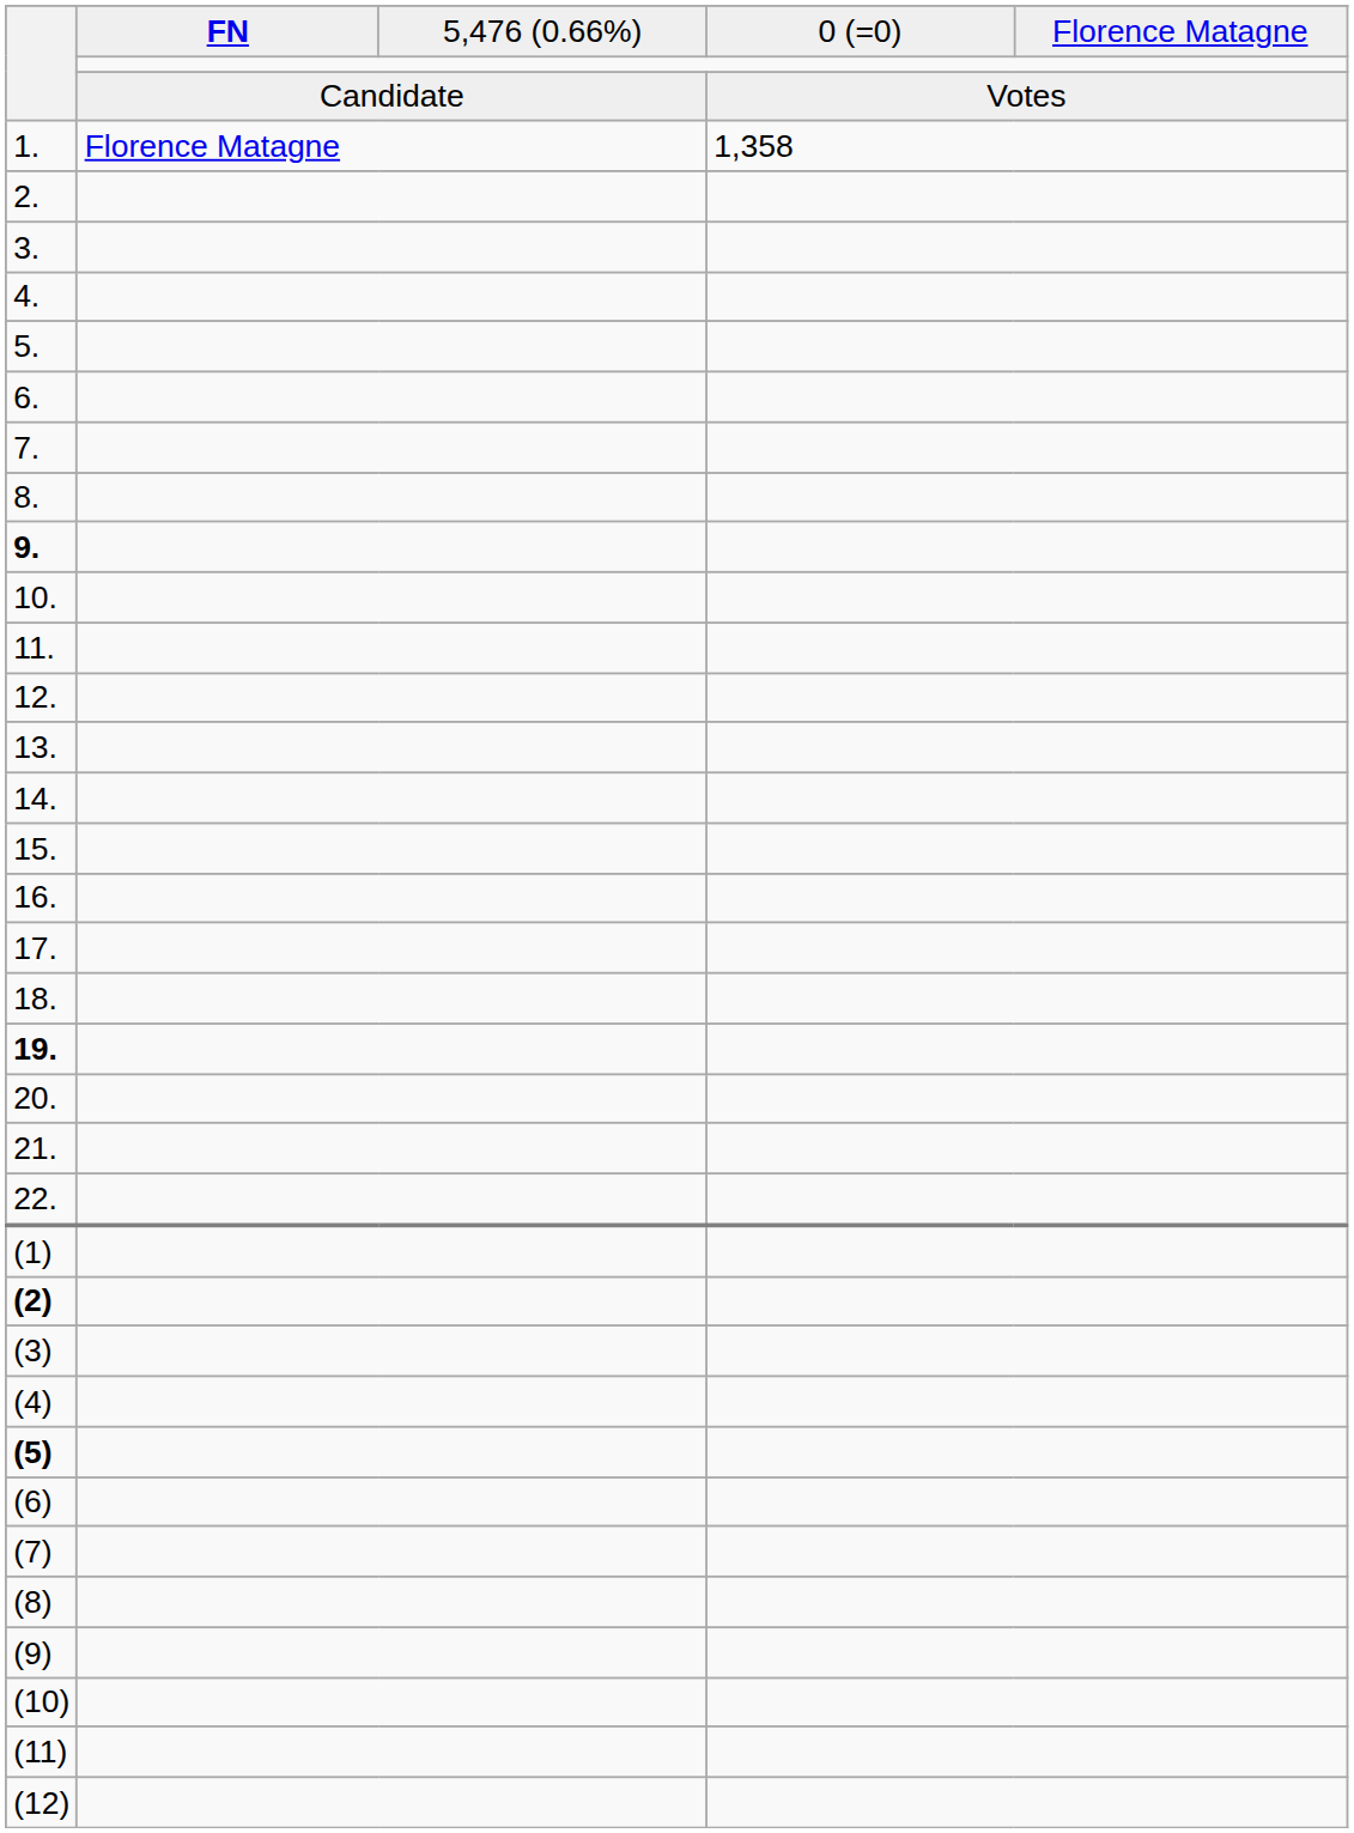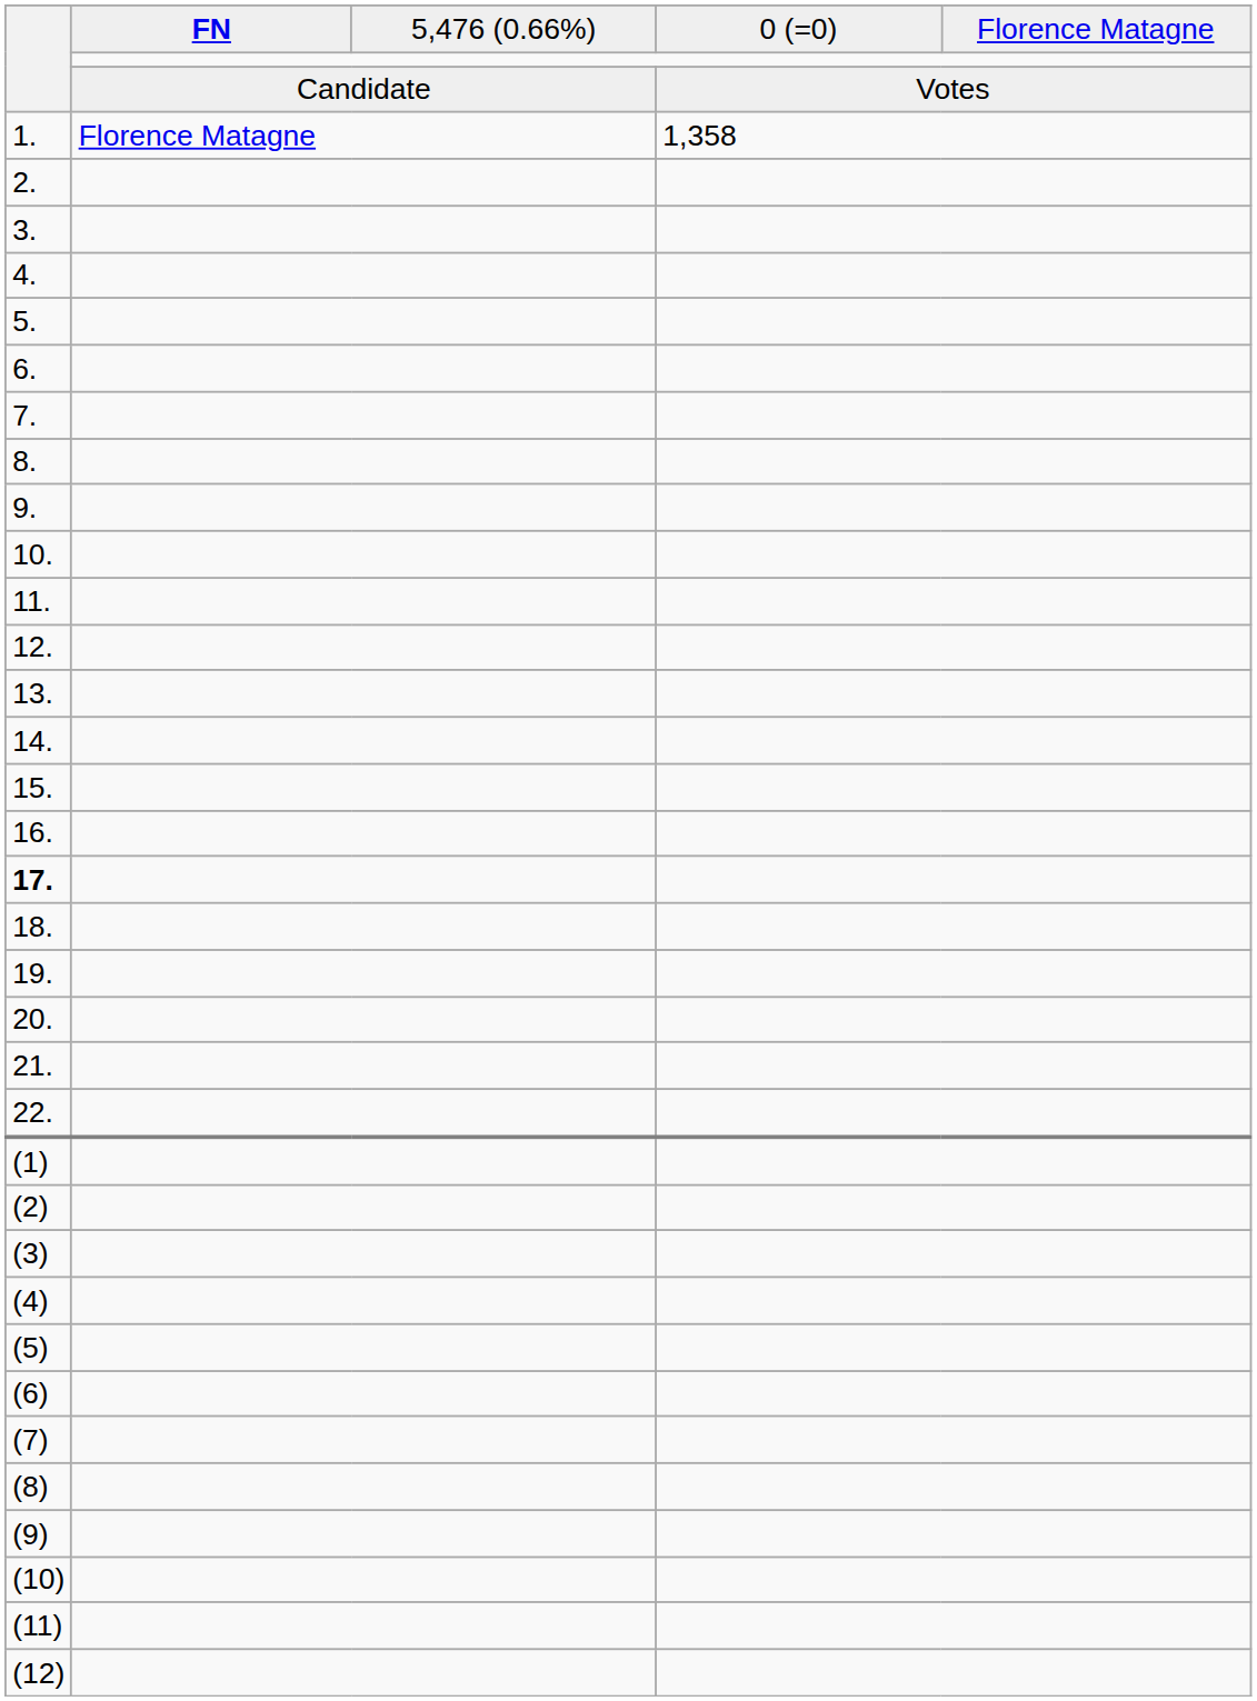9. | column 1: bold -> normal
17. | column 1: normal -> bold
19. | column 1: bold -> normal
(2) | column 1: bold -> normal
(5) | column 1: bold -> normal
